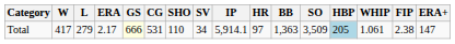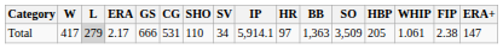row 2 | L: no background -> lightgrey background
row 2 | GS: lightyellow background -> no background
row 2 | HBP: lightblue background -> no background
